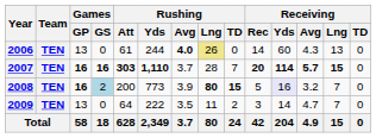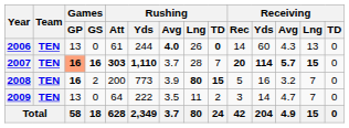2006 | Rushing / Lng: khaki background -> no background
2006 | Rushing / TD: normal -> bold
2007 | Games / GP: no background -> lightsalmon background
2008 | Games / GS: lightblue background -> no background
2008 | Receiving / Yds: lavender background -> no background
